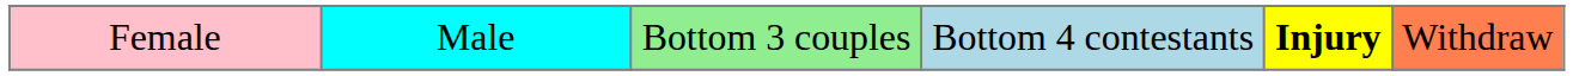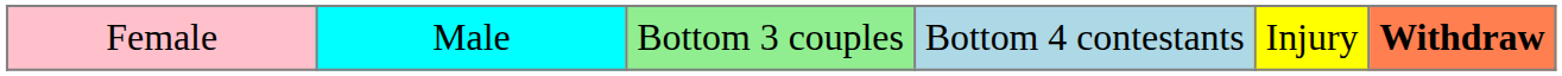Female | column 5: bold -> normal
Female | column 6: normal -> bold
